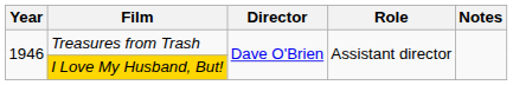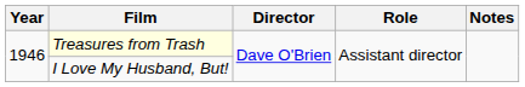Treasures from Trash | Film: no background -> lightyellow background
I Love My Husband, But! | Film: gold background -> no background
